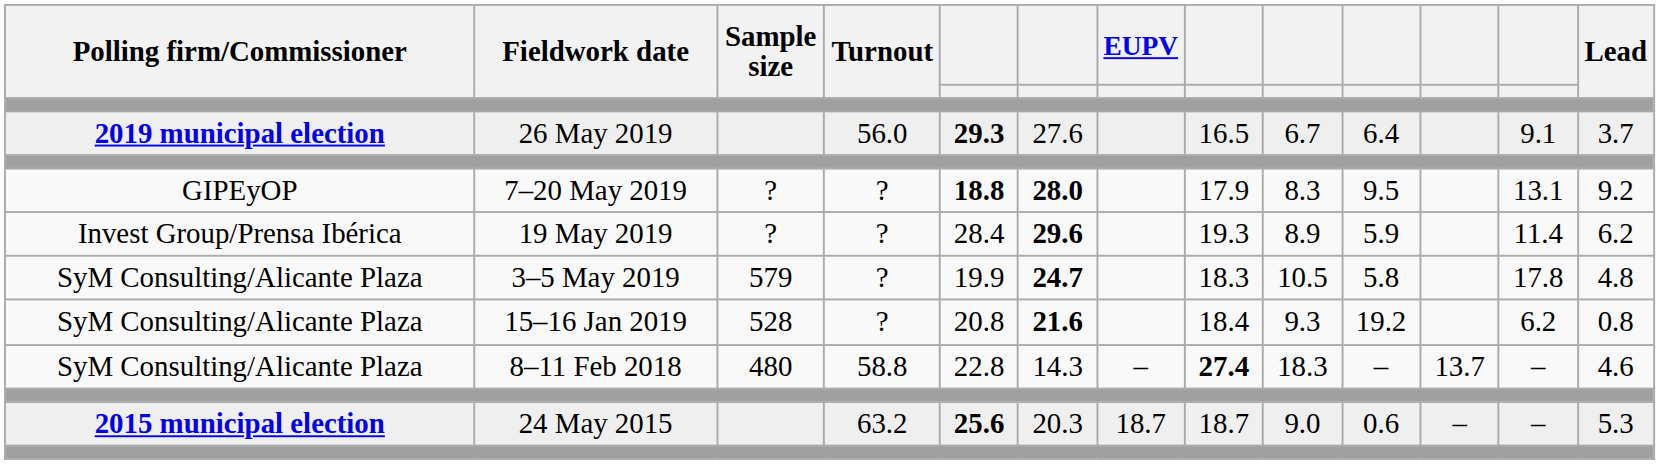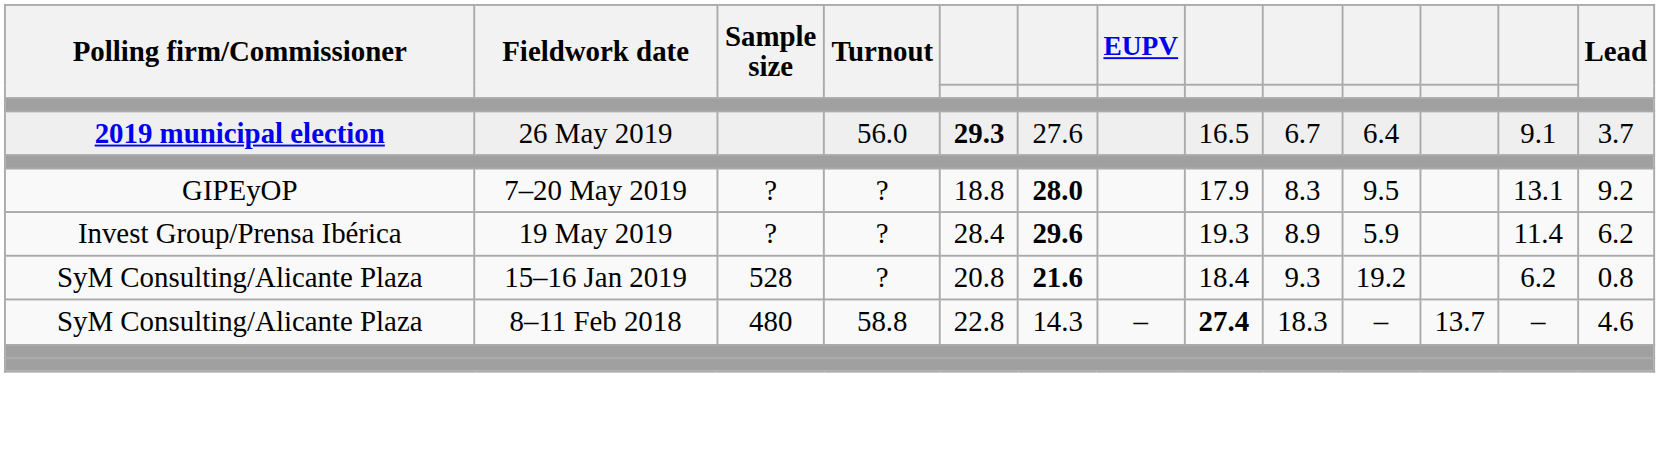7–20 May 2019 | column 5: bold -> normal
- row: SyM Consulting/Alicante Plaza | 3–5 May 2019 | 579 | ? | 19.9 | 24.7 | 18.3 | 10.5 | 5.8 | 17.8 | 4.8
- row: 2015 municipal election | 24 May 2015 | 63.2 | 25.6 | 20.3 | 18.7 | 18.7 | 9.0 | 0.6 | – | – | 5.3
